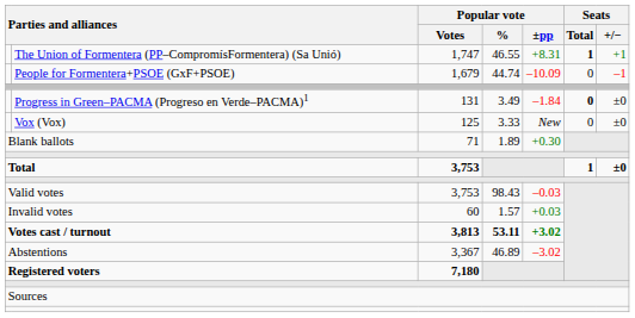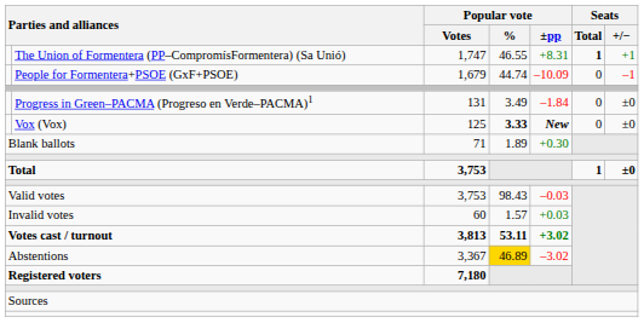Progress in Green–PACMA (Progreso en Verde–PACMA)1 | Seats / Total: bold -> normal
Vox (Vox) | Popular vote / %: normal -> bold
Vox (Vox) | Popular vote / ±pp: normal -> bold
Abstentions | Popular vote / %: no background -> gold background
